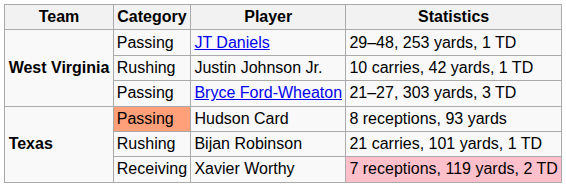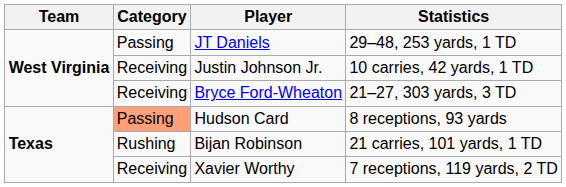Justin Johnson Jr. | Category: Rushing -> Receiving
Bryce Ford-Wheaton | Category: Passing -> Receiving
Xavier Worthy | Statistics: pink background -> no background
